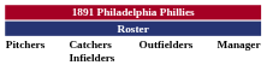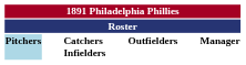Pitchers | column 1: no background -> lightblue background
